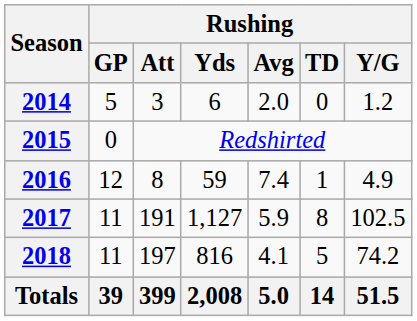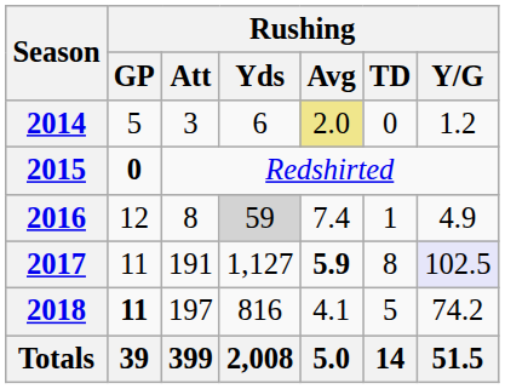2014 | Rushing / Avg: no background -> khaki background
2015 | Rushing / GP: normal -> bold
2016 | Rushing / Yds: no background -> lightgrey background
2017 | Rushing / Avg: normal -> bold
2017 | Rushing / Y/G: no background -> lavender background
2018 | Rushing / GP: normal -> bold
